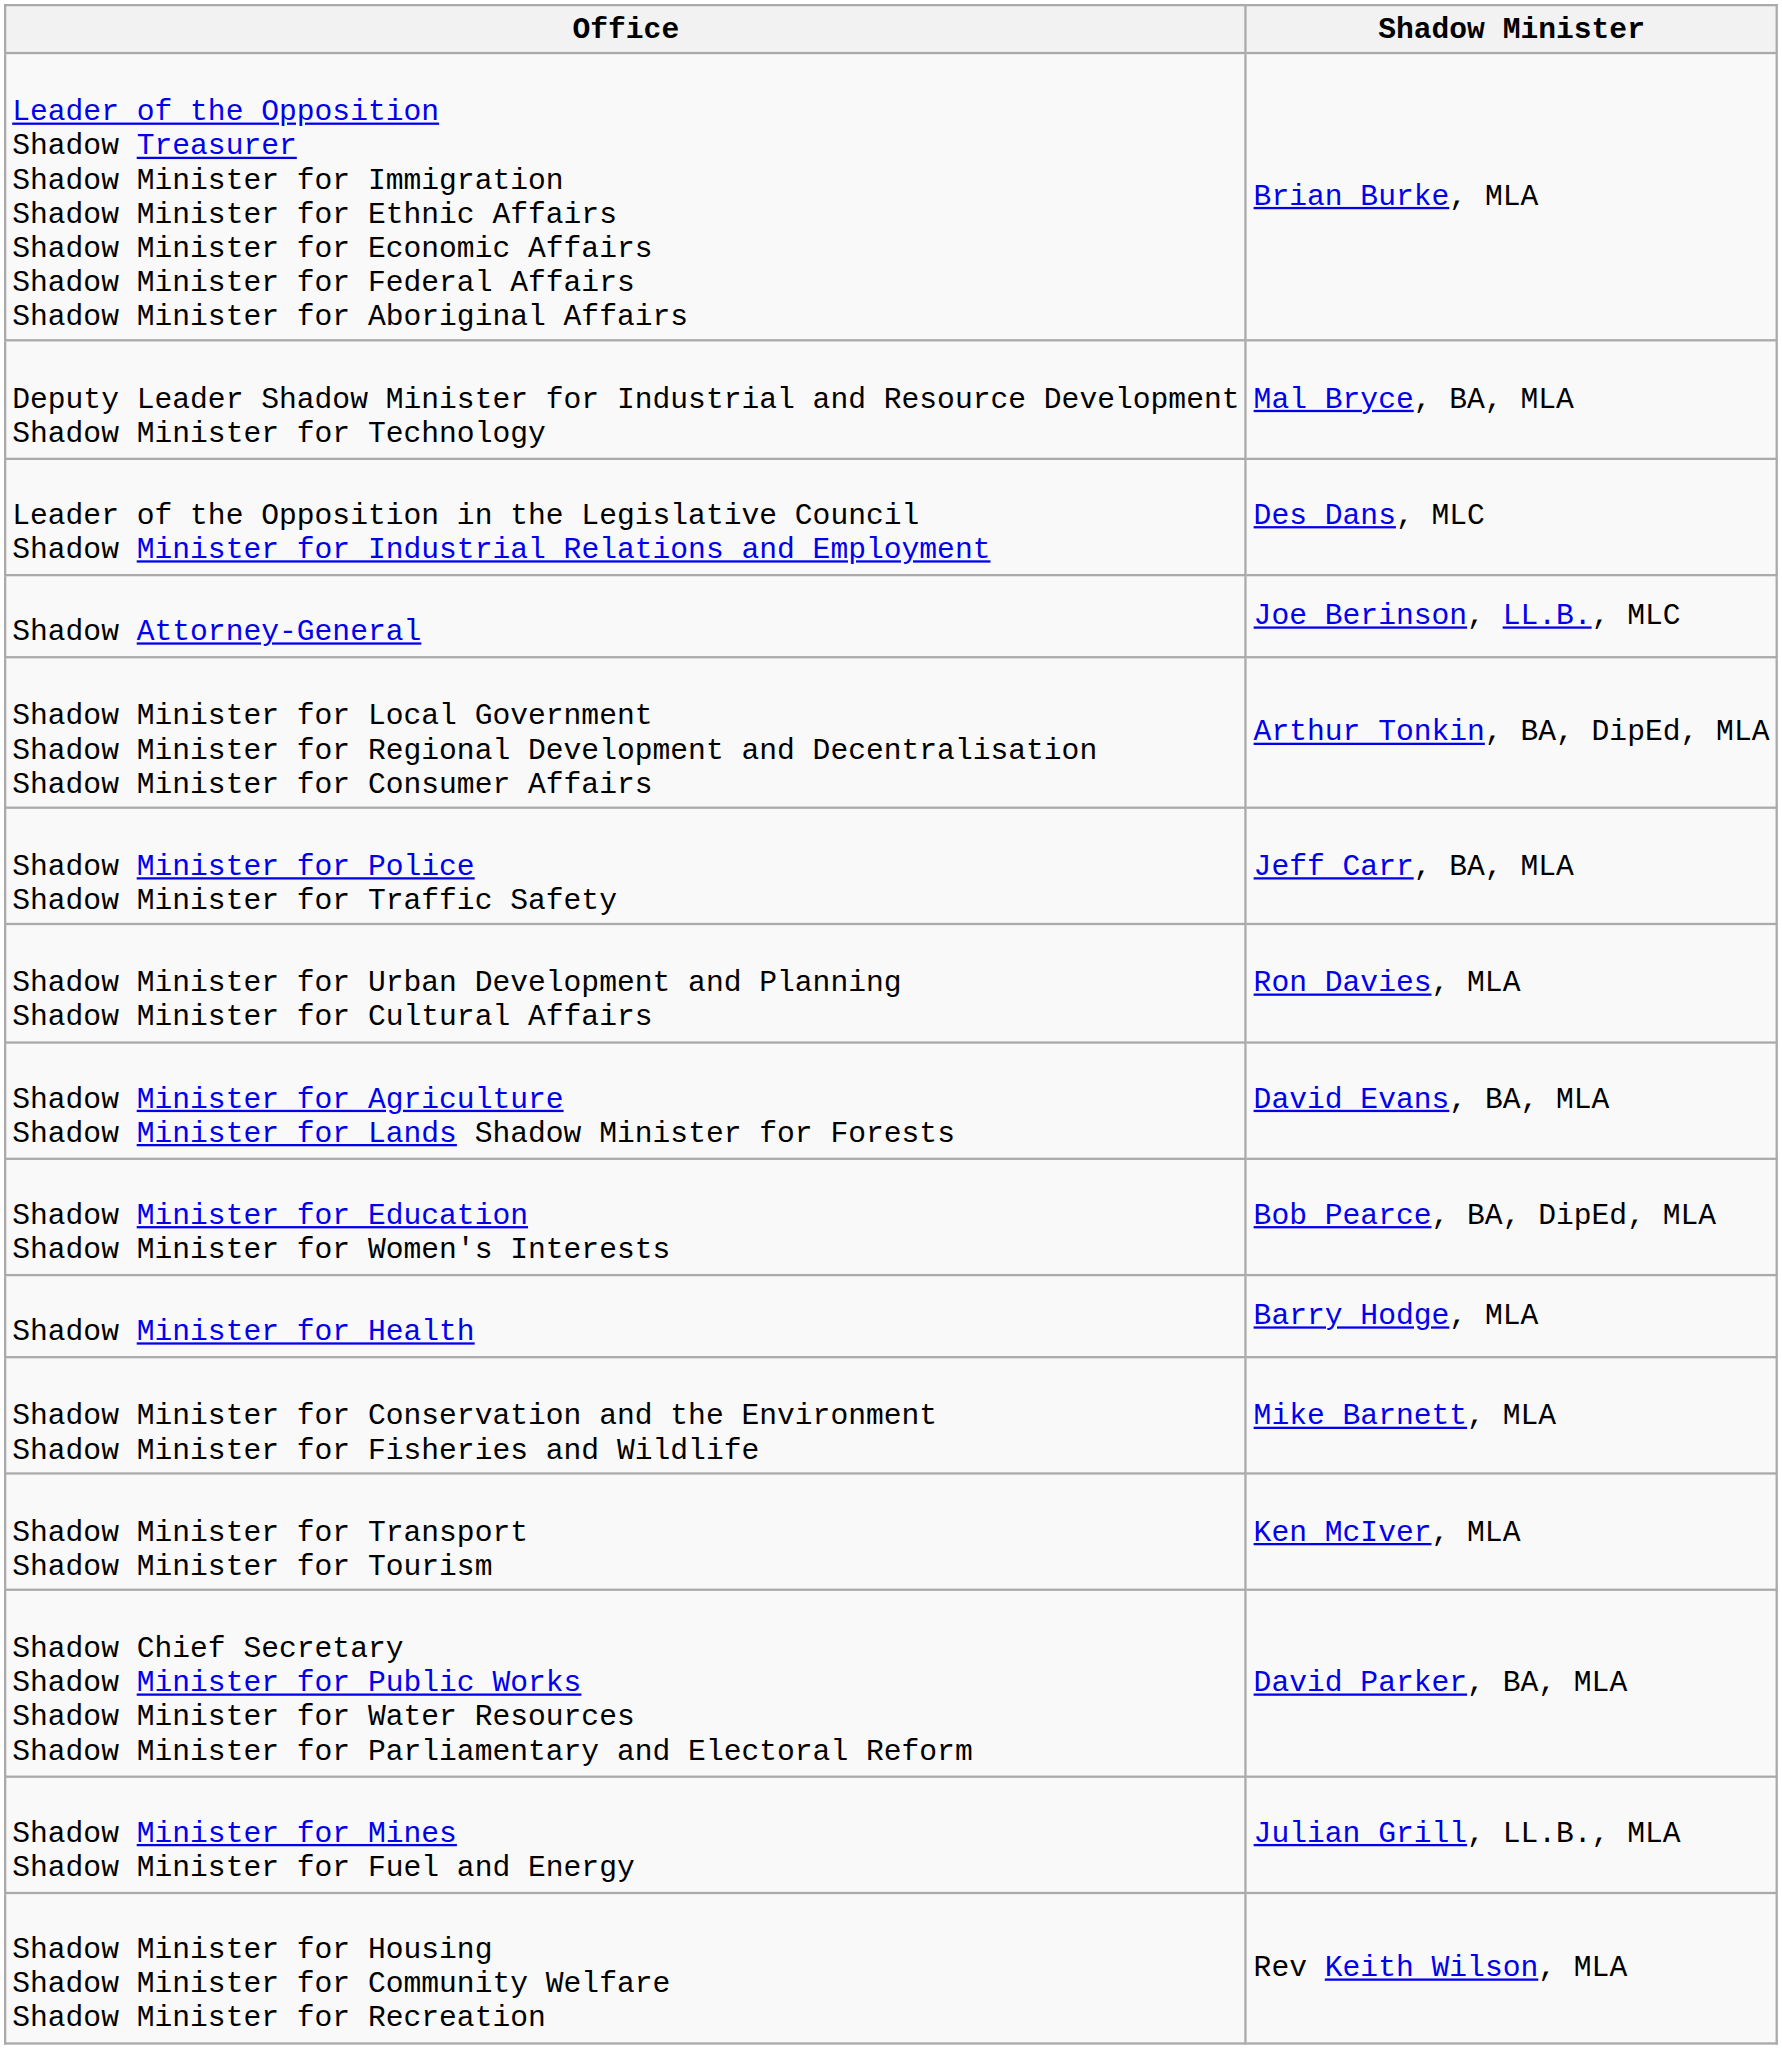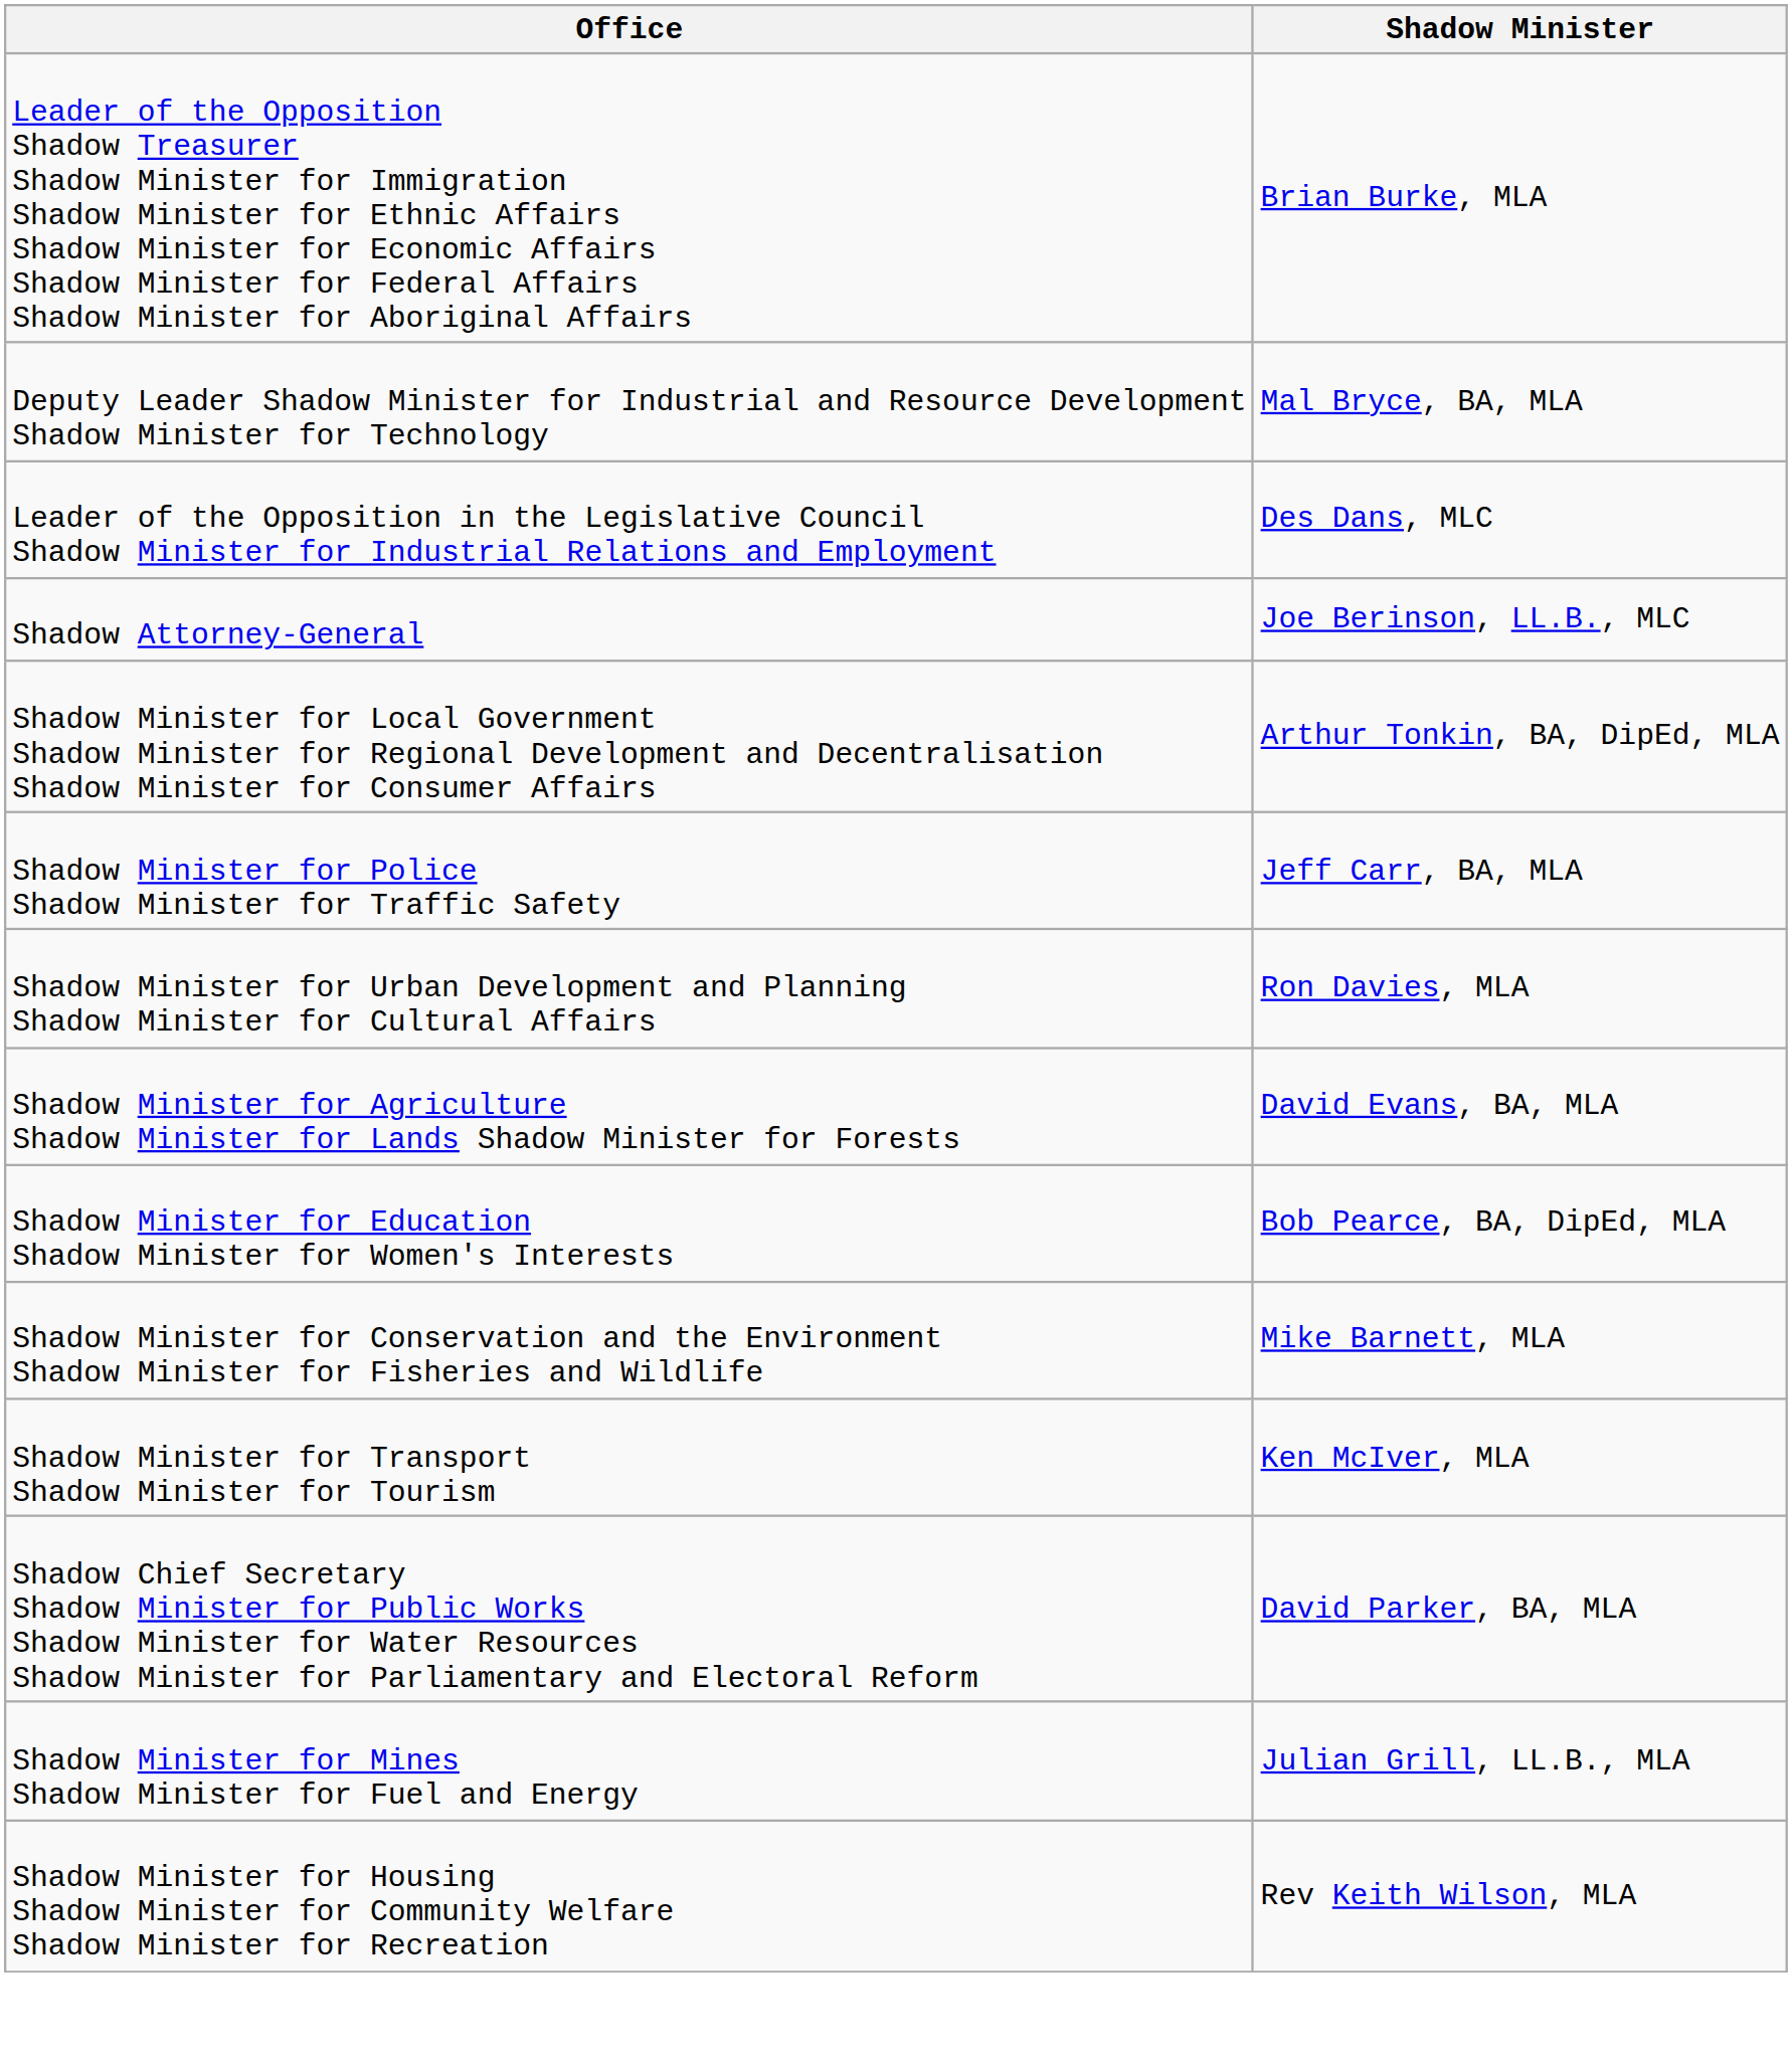- row: Shadow Minister for Health | Barry Hodge, MLA
